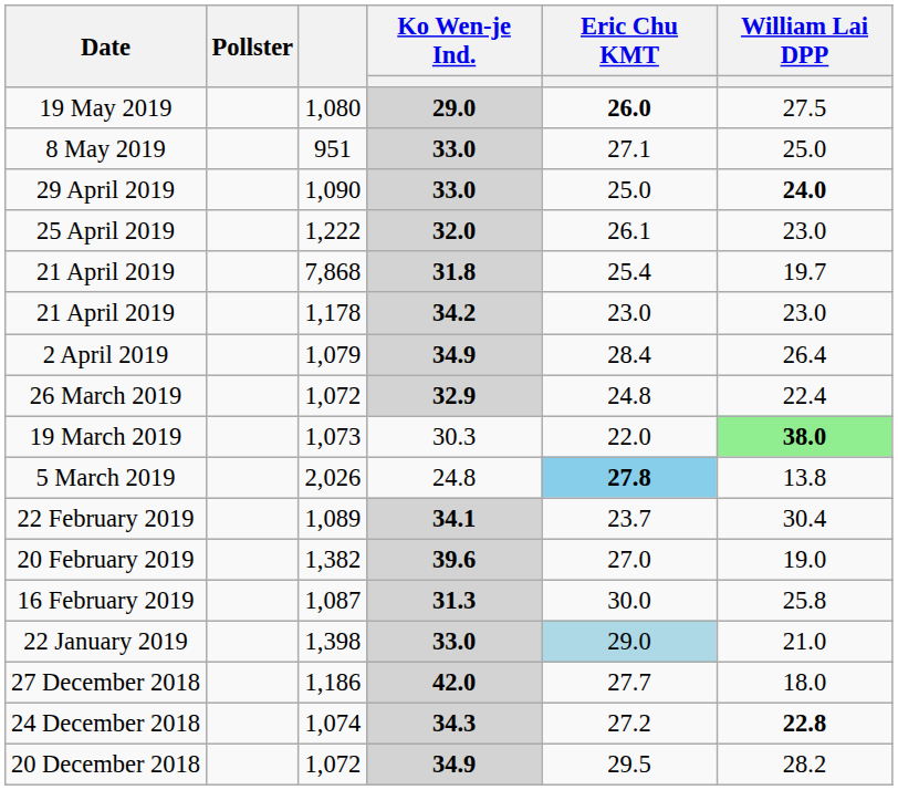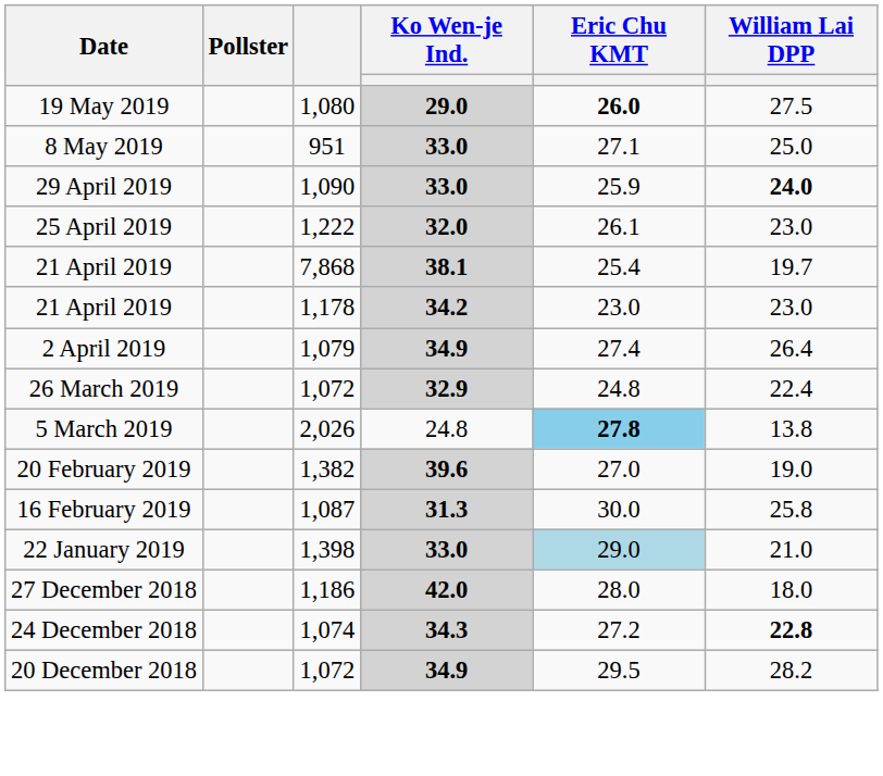29 April 2019 | Eric Chu KMT: 25.0 -> 25.9
21 April 2019 / 7,868 | Ko Wen-je Ind.: 31.8 -> 38.1
2 April 2019 | Eric Chu KMT: 28.4 -> 27.4
- row: 19 March 2019 | 1,073 | 30.3 | 22.0 | 38.0
- row: 22 February 2019 | 1,089 | 34.1 | 23.7 | 30.4
27 December 2018 | Eric Chu KMT: 27.7 -> 28.0
